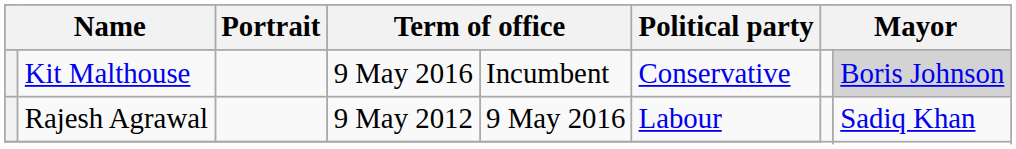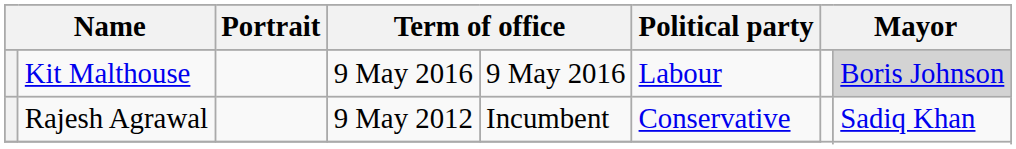Kit Malthouse | column 5: Incumbent -> 9 May 2016
Kit Malthouse | Political party: Conservative -> Labour
Rajesh Agrawal | column 5: 9 May 2016 -> Incumbent
Rajesh Agrawal | Political party: Labour -> Conservative
